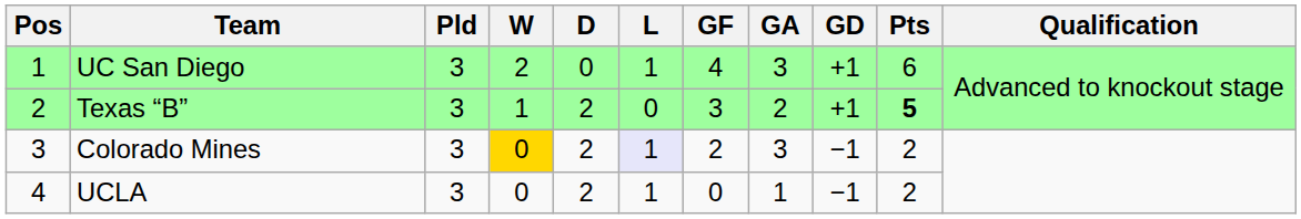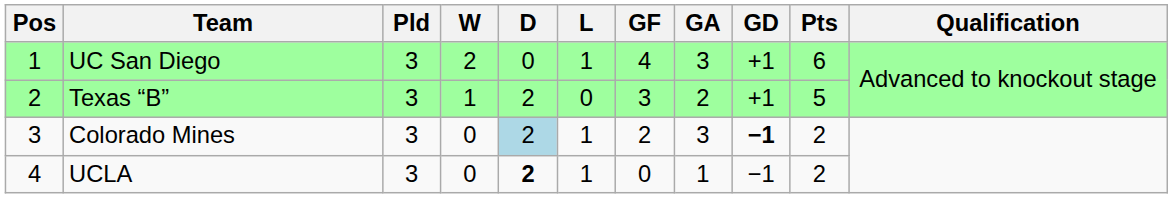Texas “B” | Pts: bold -> normal
Colorado Mines | W: gold background -> no background
Colorado Mines | D: no background -> lightblue background
Colorado Mines | L: lavender background -> no background
Colorado Mines | GD: normal -> bold
UCLA | D: normal -> bold
